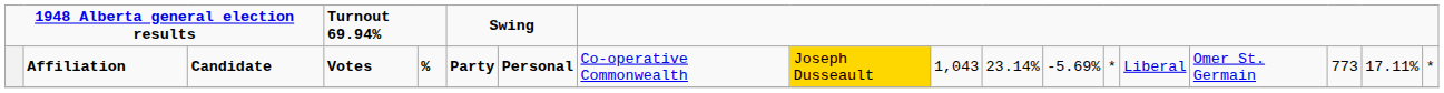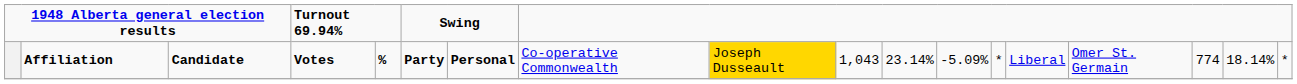Affiliation | column 12: -5.69% -> -5.09%
Affiliation | column 16: 773 -> 774
Affiliation | column 17: 17.11% -> 18.14%
